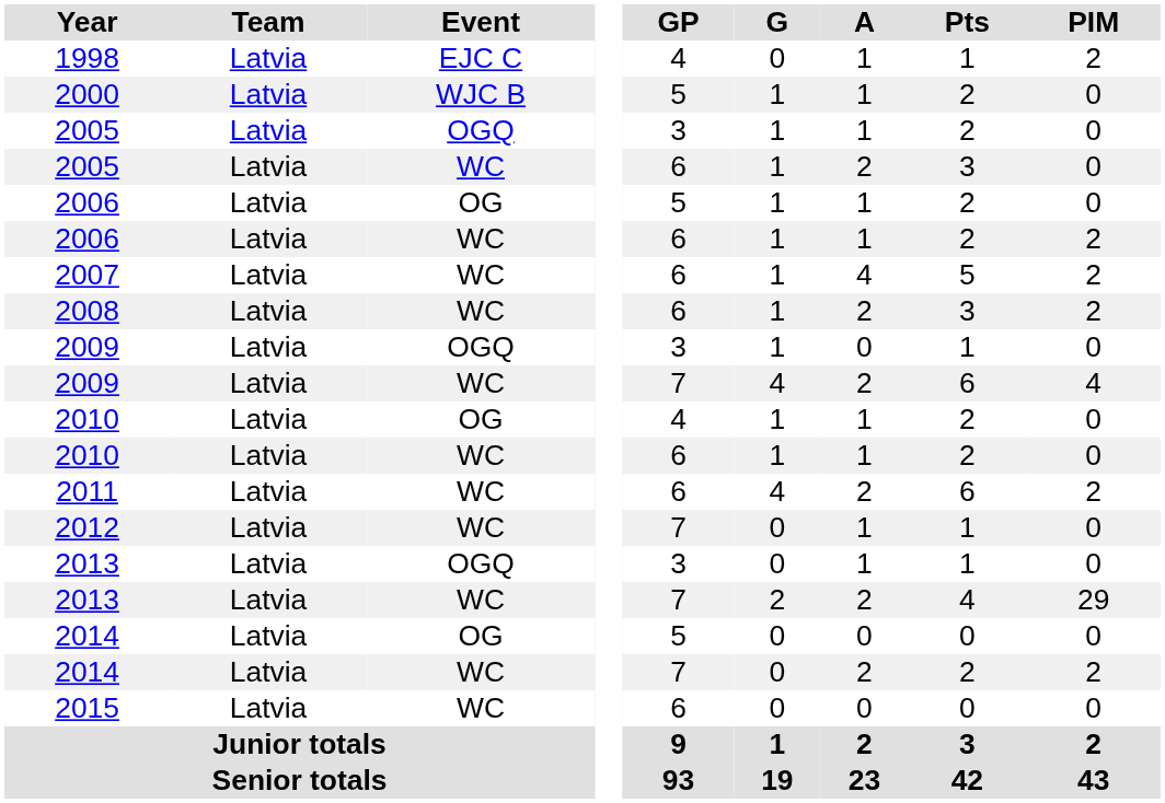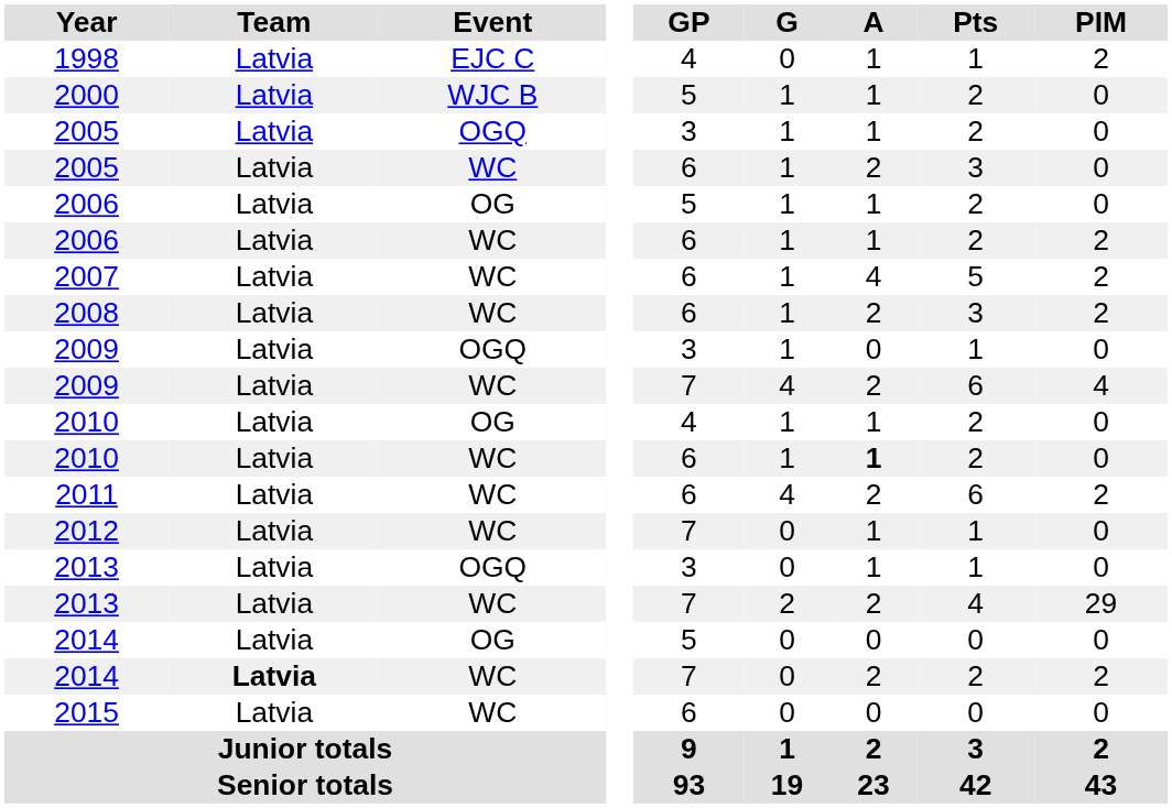2010 / WC | A: normal -> bold
2014 / WC | Team: normal -> bold
